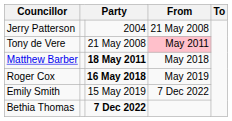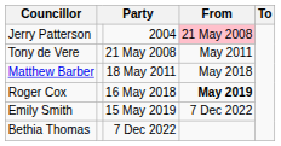Jerry Patterson | From: no background -> pink background
Tony de Vere | From: pink background -> no background
Matthew Barber | column 3: bold -> normal
Roger Cox | column 3: bold -> normal
Roger Cox | From: normal -> bold
Bethia Thomas | column 3: bold -> normal
